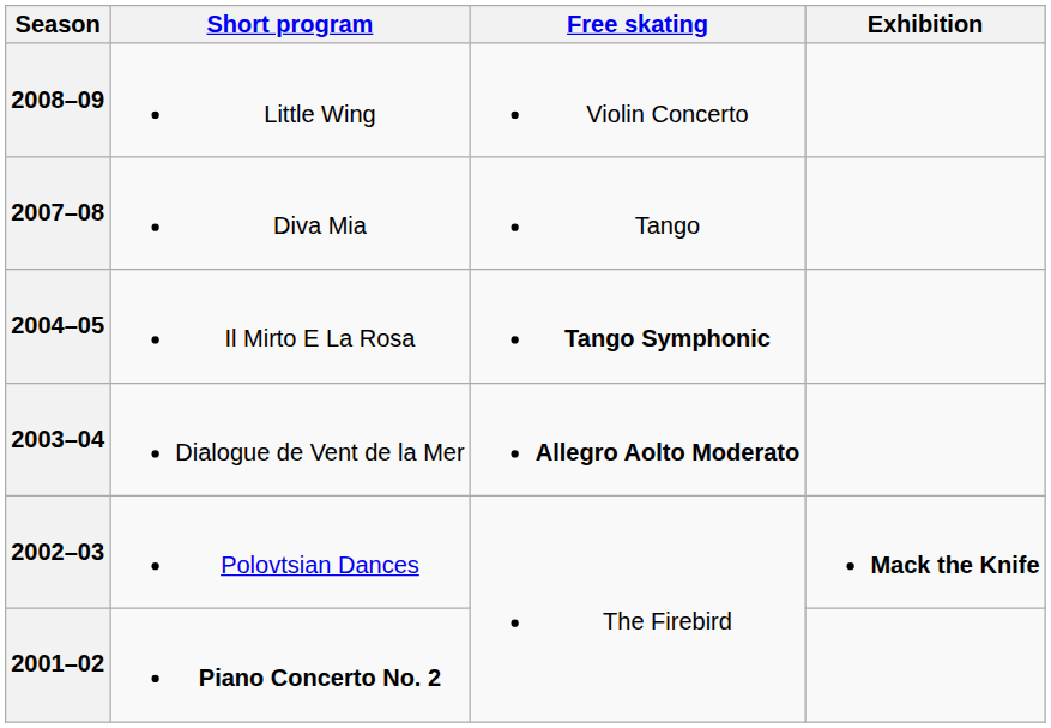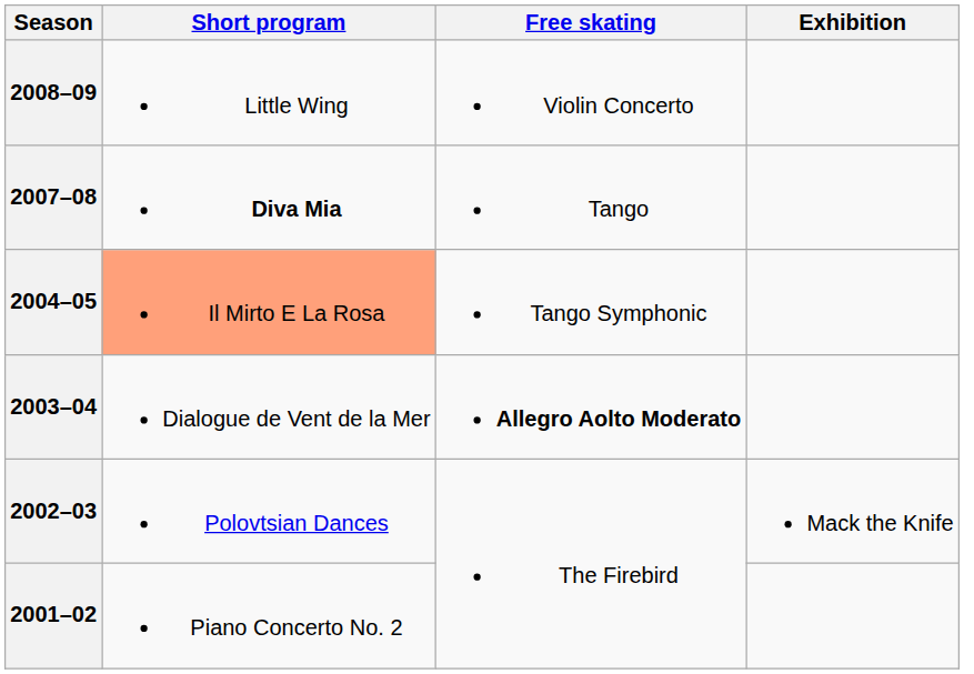2007–08 | Short program: normal -> bold
2004–05 | Short program: no background -> lightsalmon background
2004–05 | Free skating: bold -> normal
2002–03 | Exhibition: bold -> normal
2001–02 | Short program: bold -> normal
